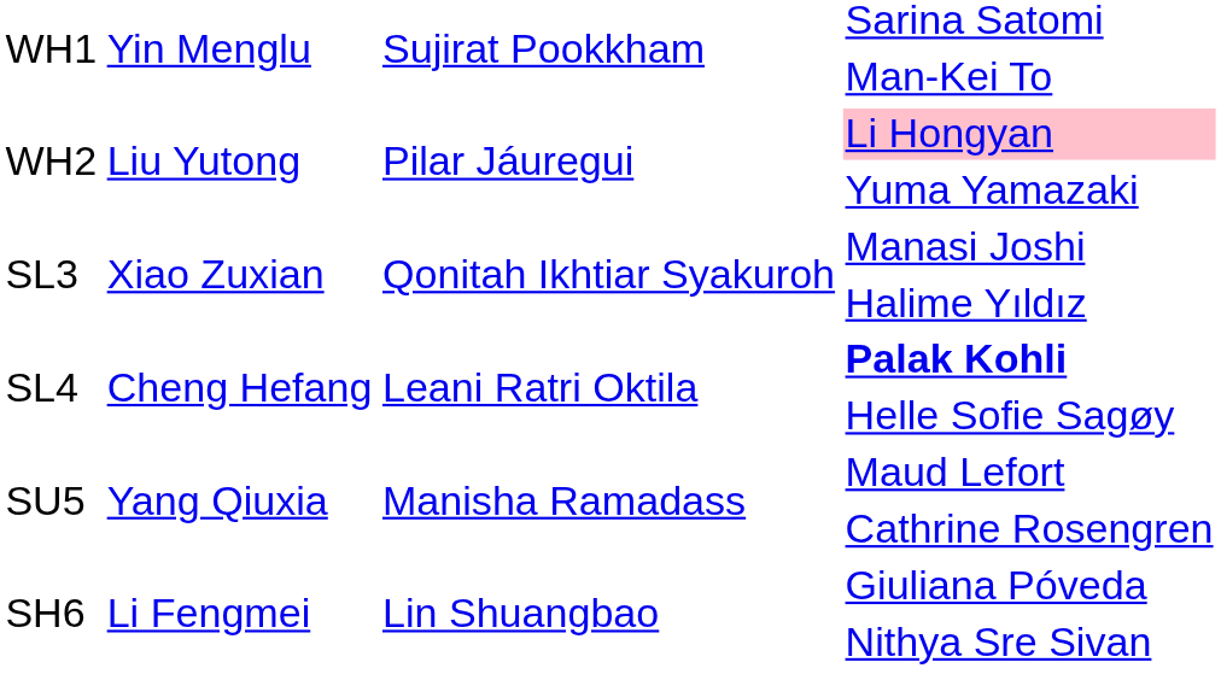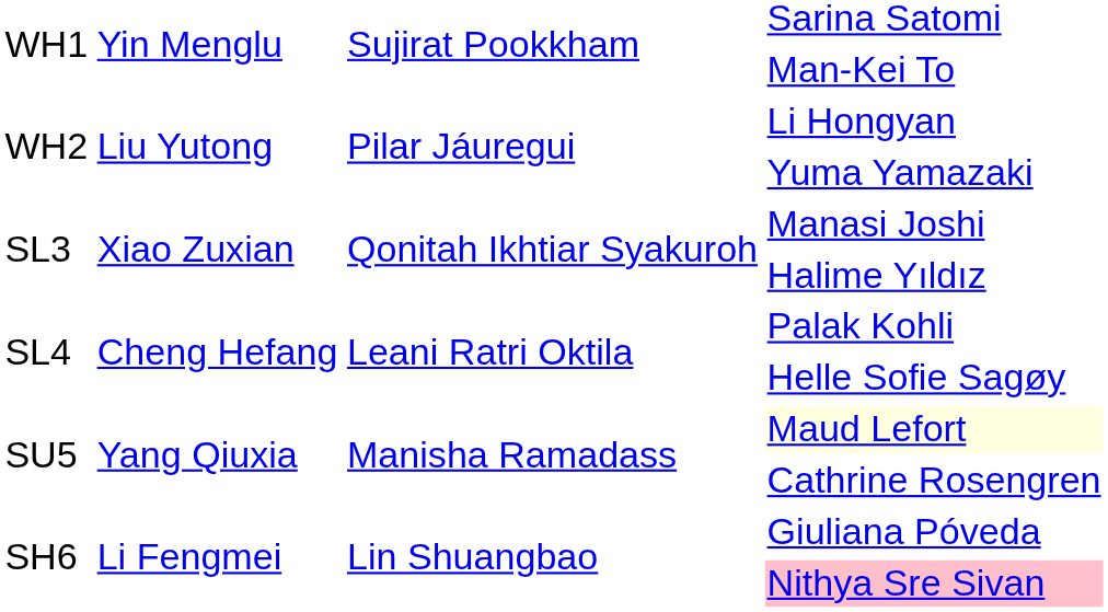Li Hongyan | column 4: pink background -> no background
Palak Kohli | column 4: bold -> normal
Maud Lefort | column 4: no background -> lightyellow background
Nithya Sre Sivan | column 4: no background -> pink background
